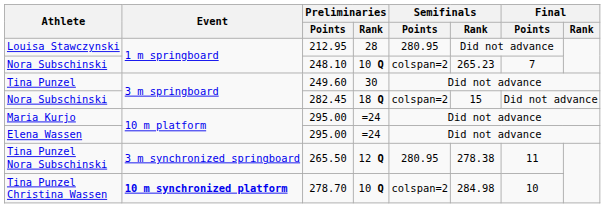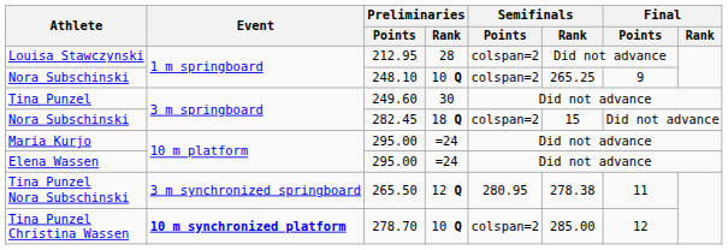Louisa Stawczynski | Semifinals / Points: 280.95 -> colspan=2
Nora Subschinski / 248.10 | Semifinals / Rank: 265.23 -> 265.25
Nora Subschinski / 248.10 | Final / Points: 7 -> 9
Tina Punzel Christina Wassen | Semifinals / Rank: 284.98 -> 285.00
Tina Punzel Christina Wassen | Final / Points: 10 -> 12
